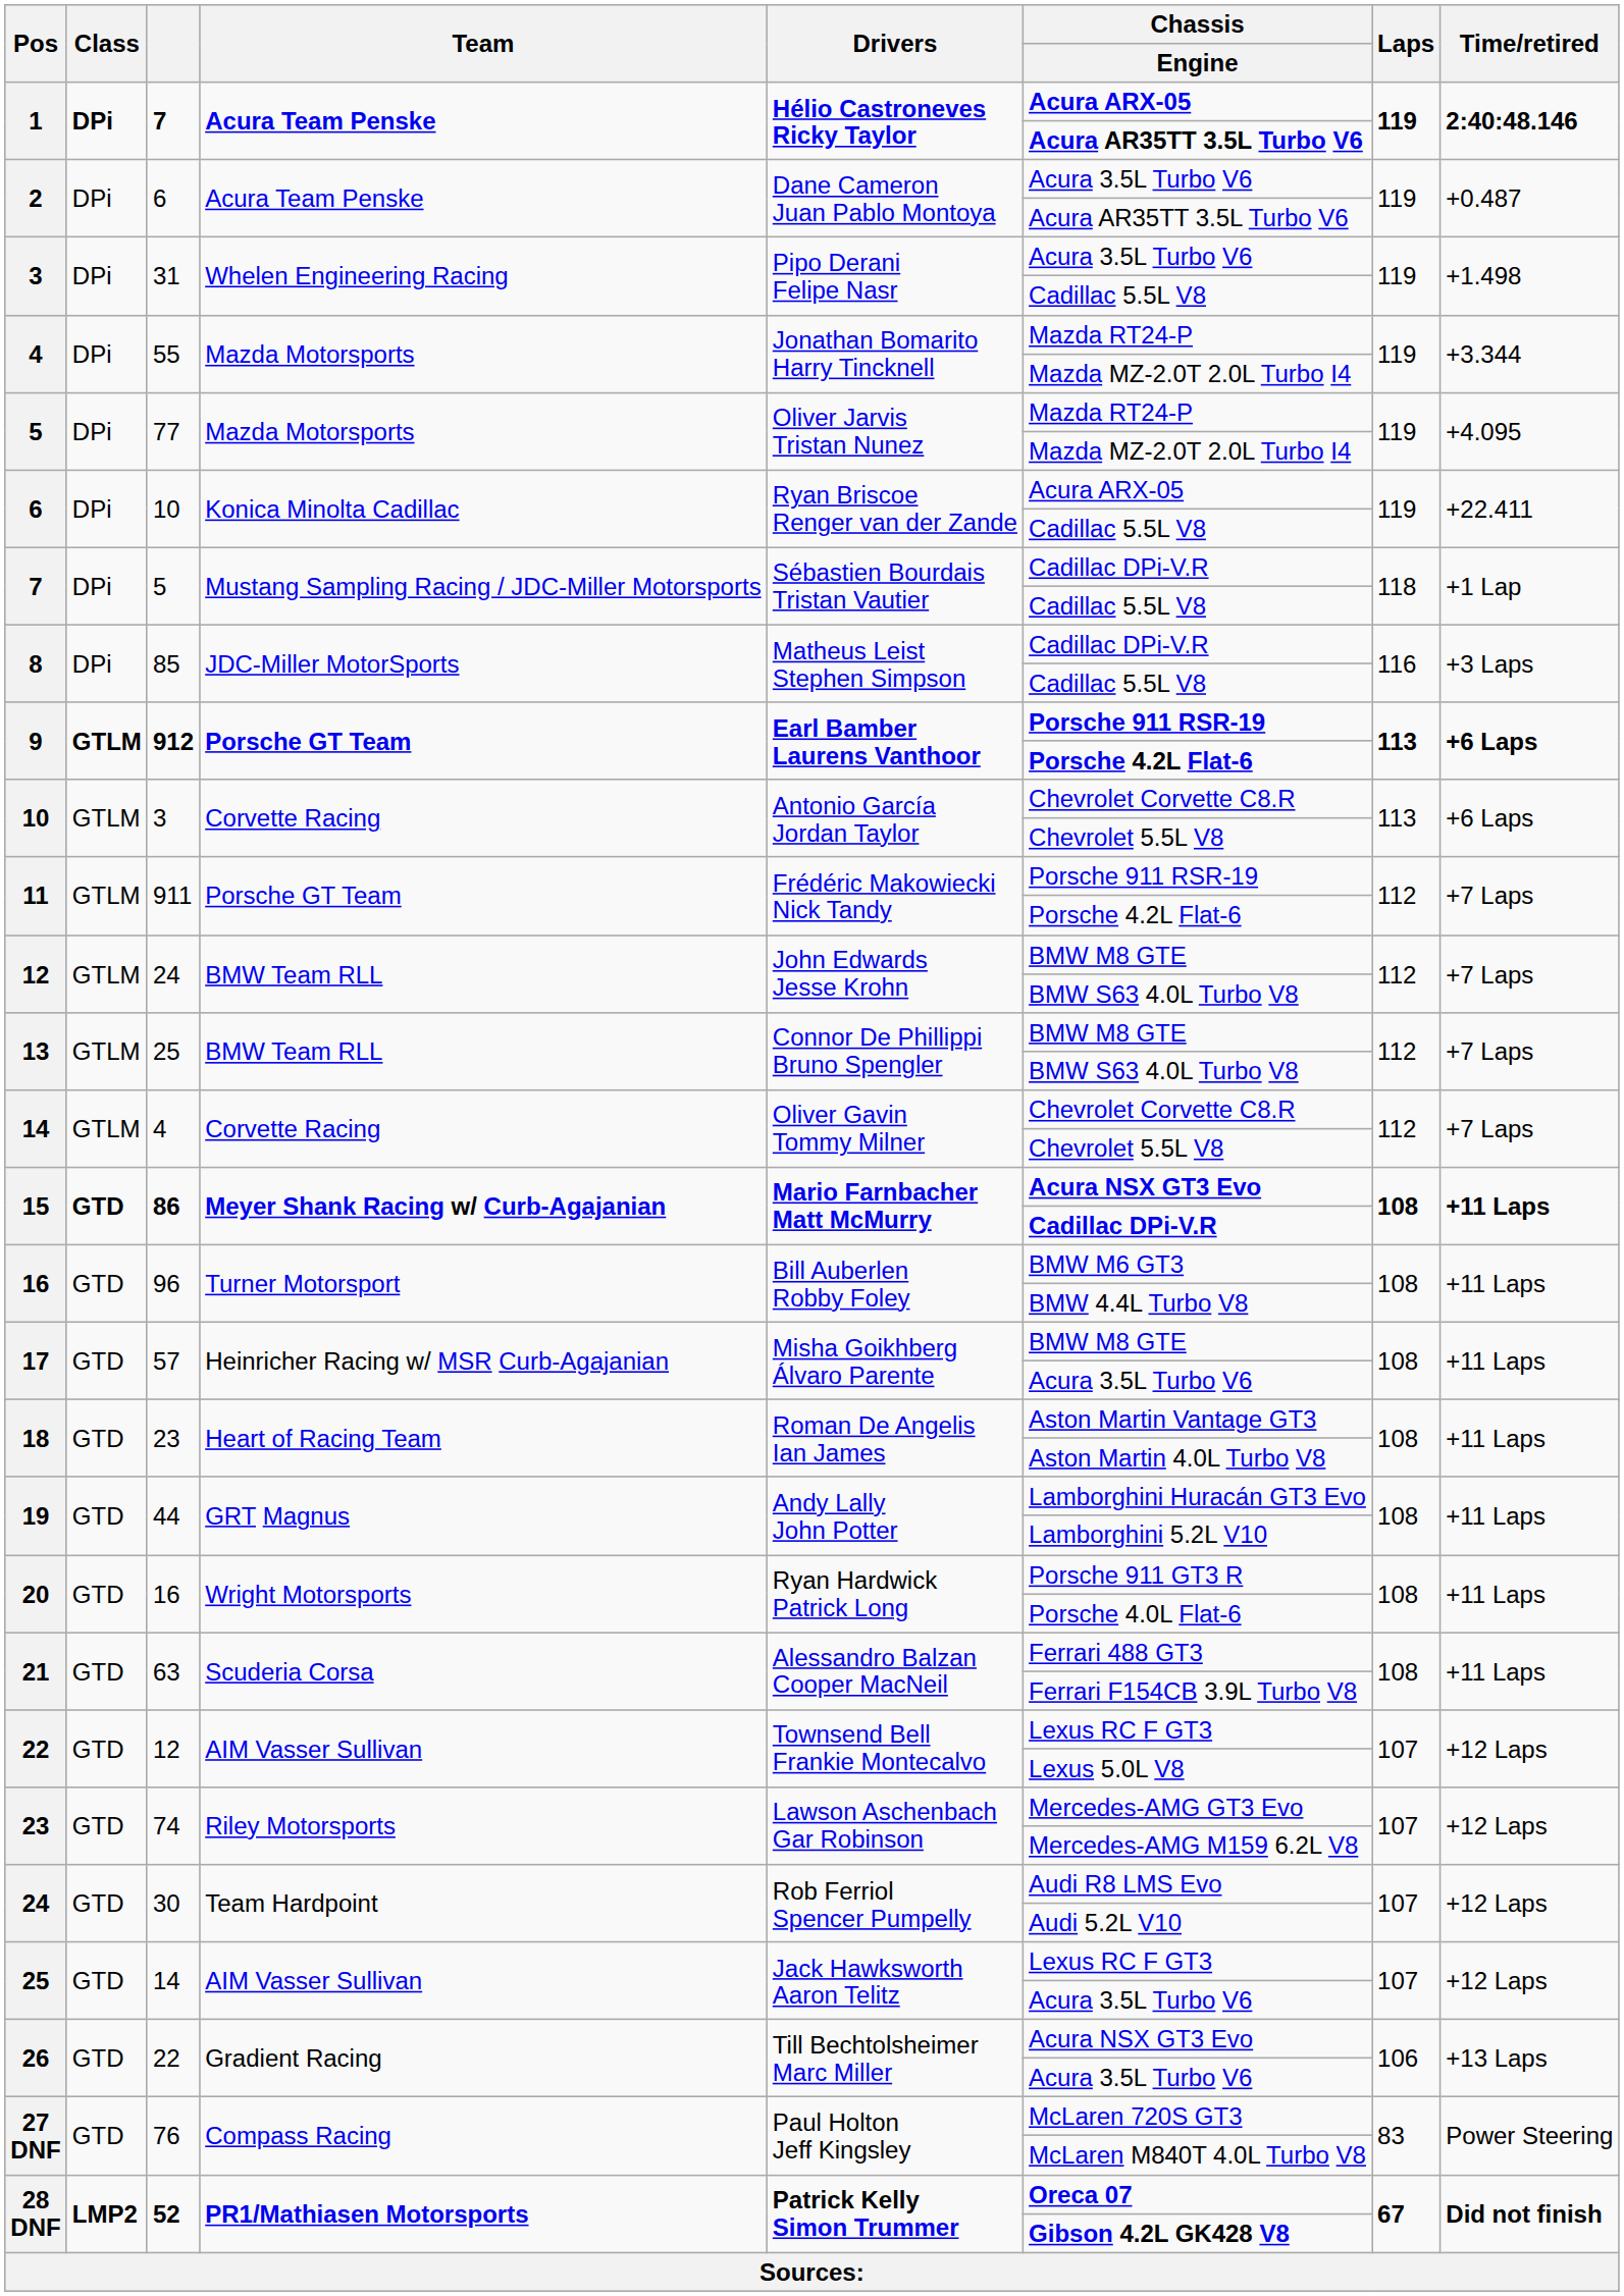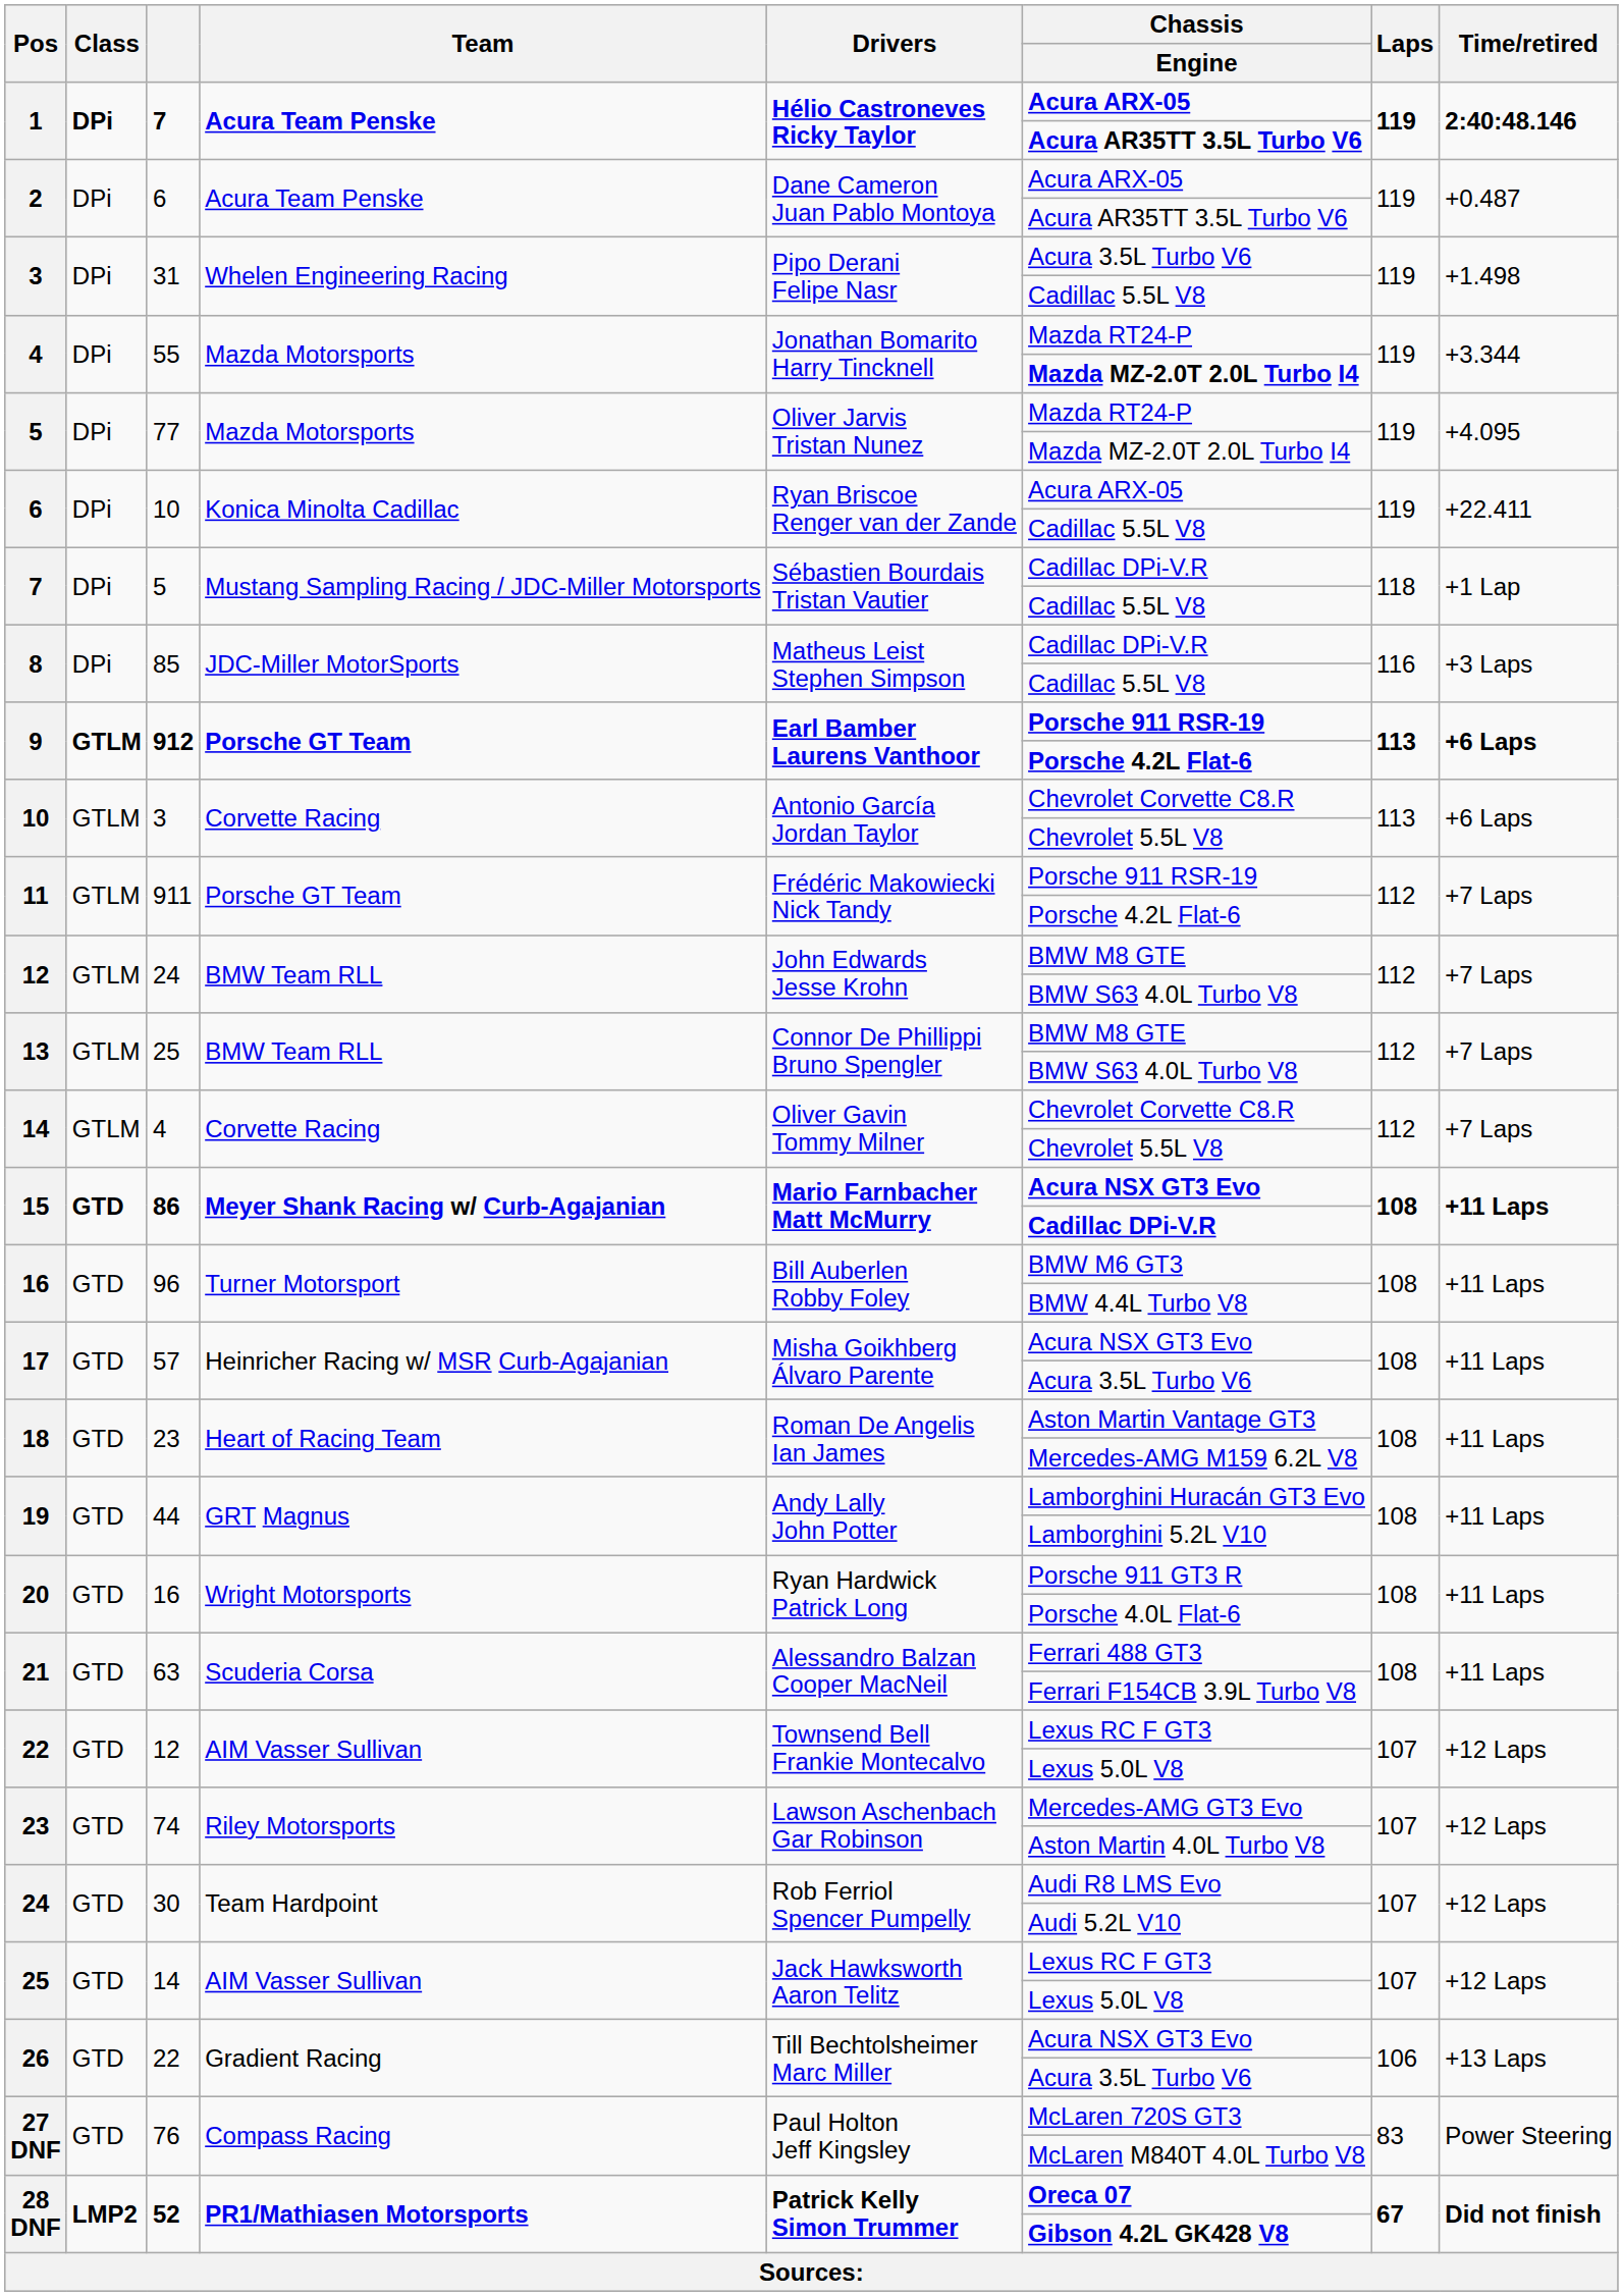row 5 | Chassis / Engine: Acura 3.5L Turbo V6 -> Acura ARX-05
row 10 | Chassis / Engine: normal -> bold
row 35 | Chassis / Engine: BMW M8 GTE -> Acura NSX GT3 Evo
row 38 | Chassis / Engine: Aston Martin 4.0L Turbo V8 -> Mercedes-AMG M159 6.2L V8
row 48 | Chassis / Engine: Mercedes-AMG M159 6.2L V8 -> Aston Martin 4.0L Turbo V8
row 52 | Chassis / Engine: Acura 3.5L Turbo V6 -> Lexus 5.0L V8
